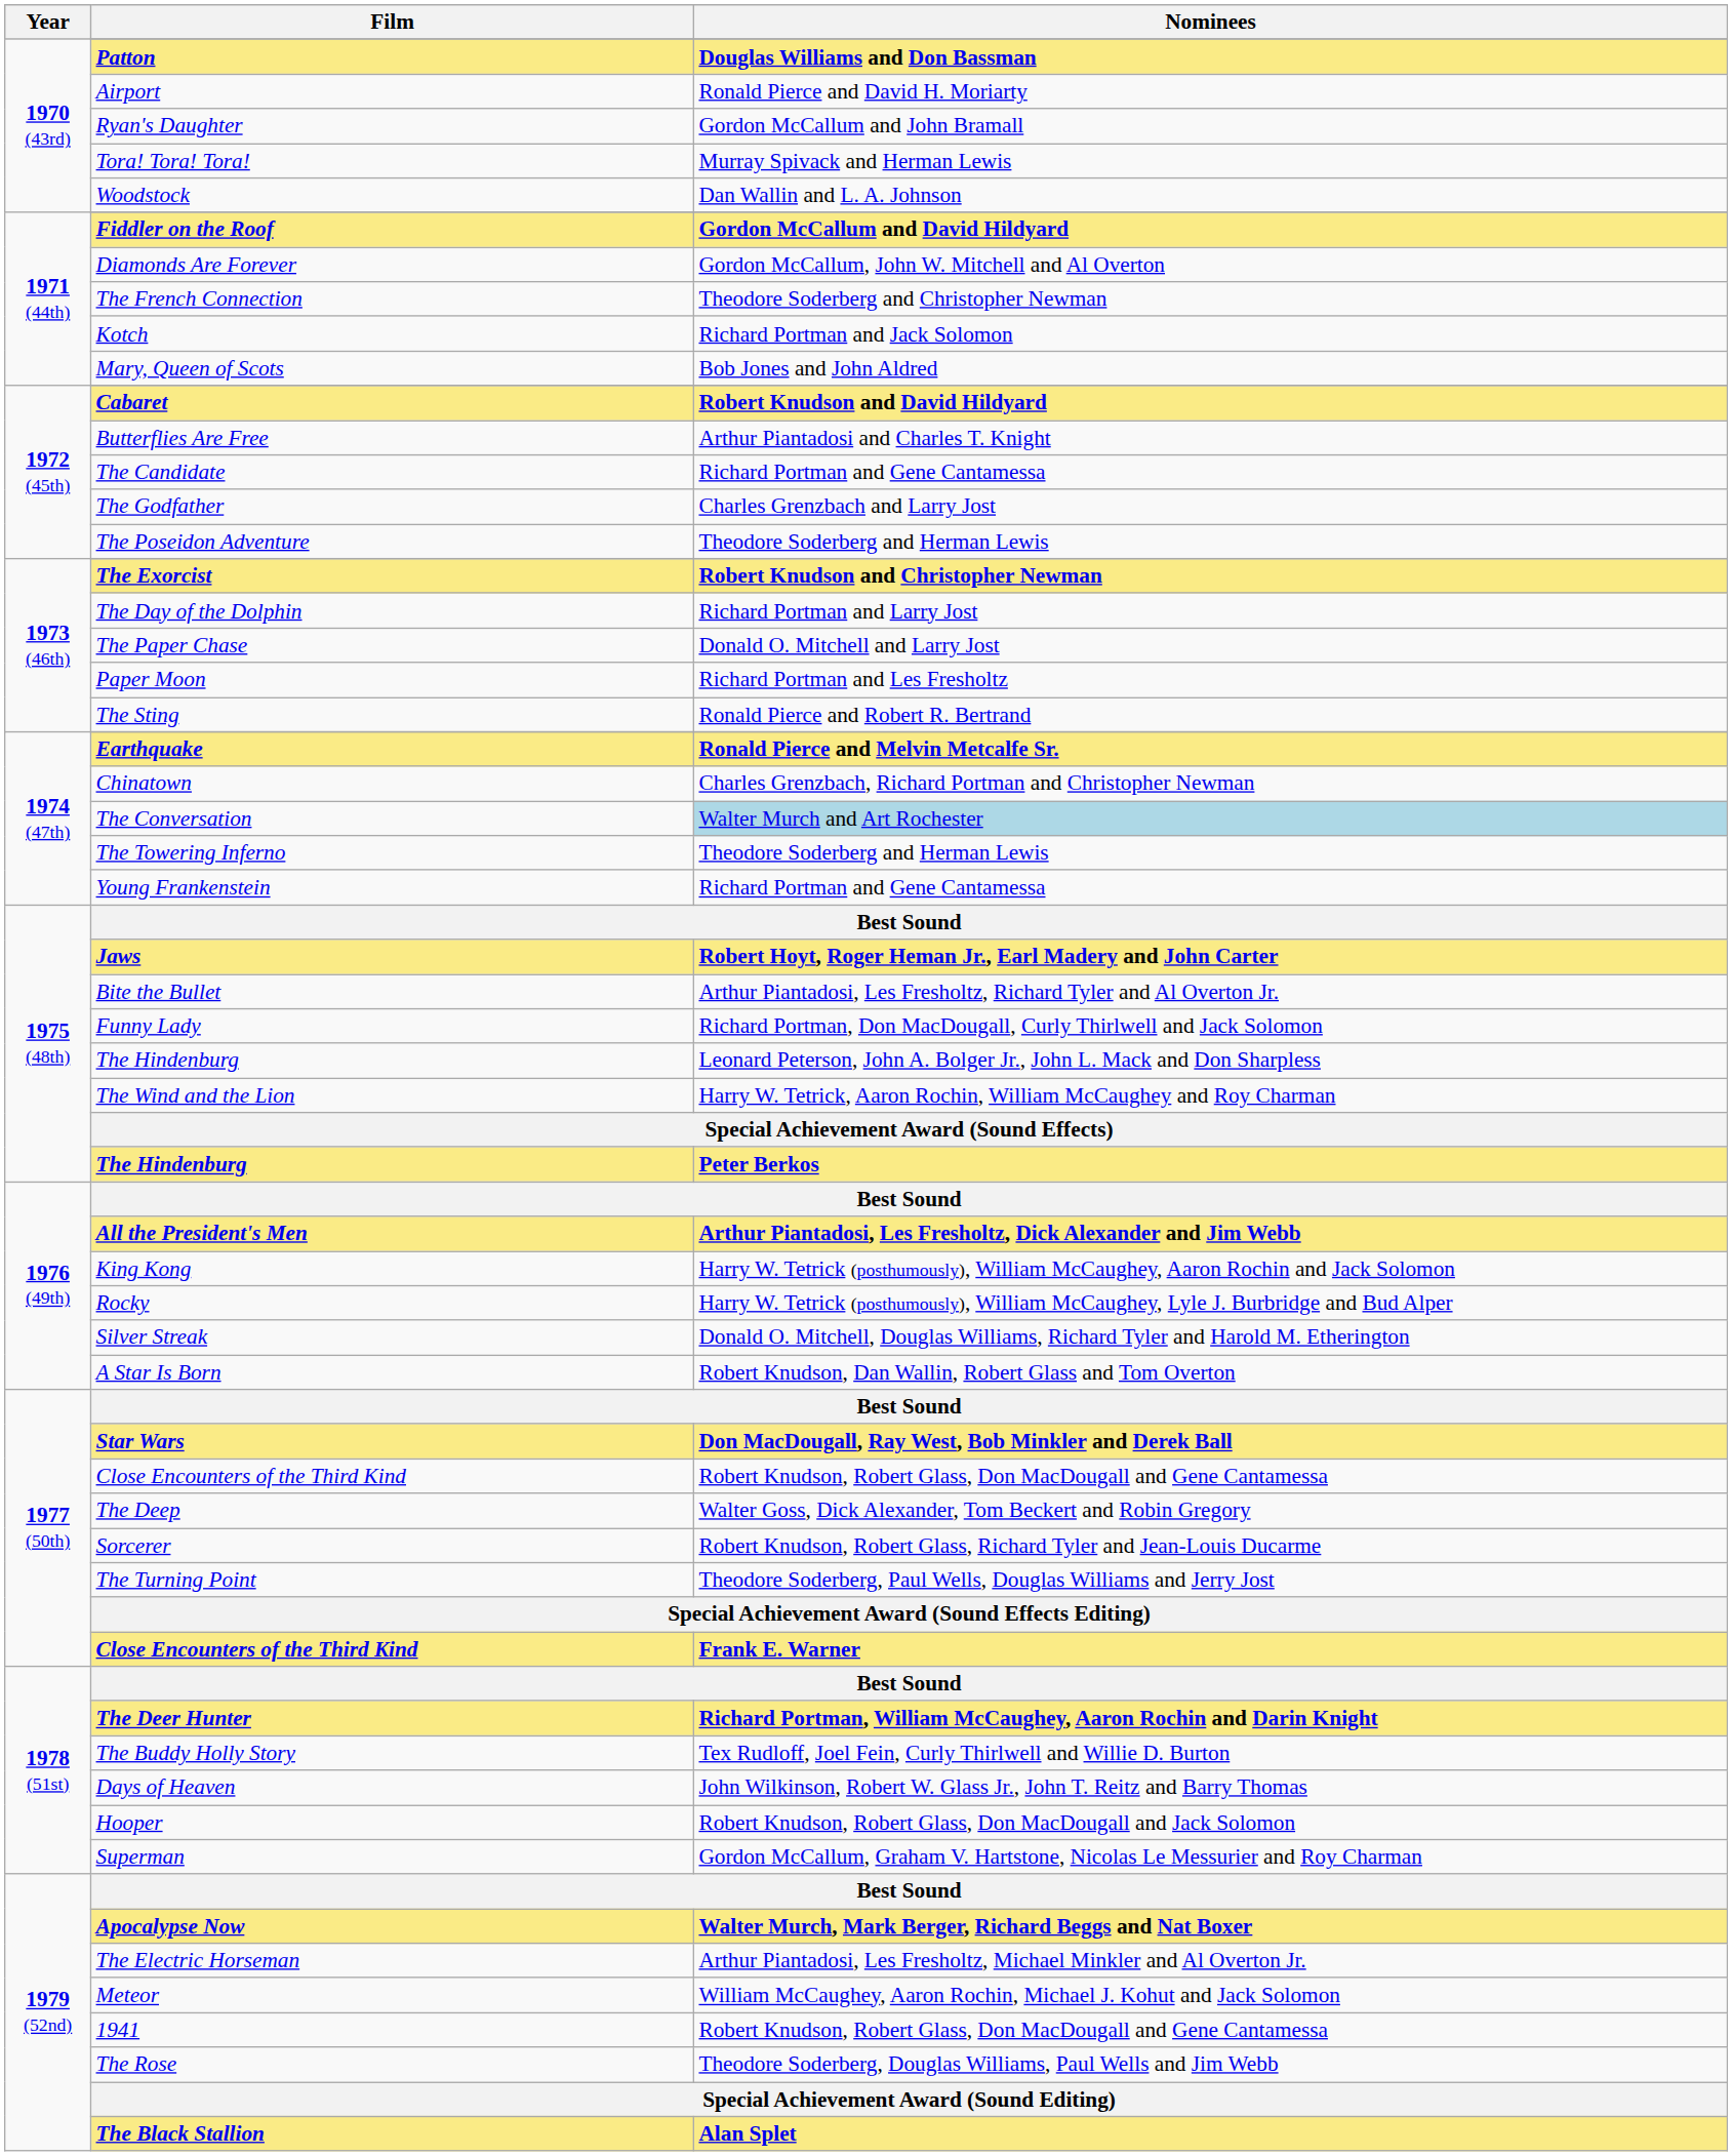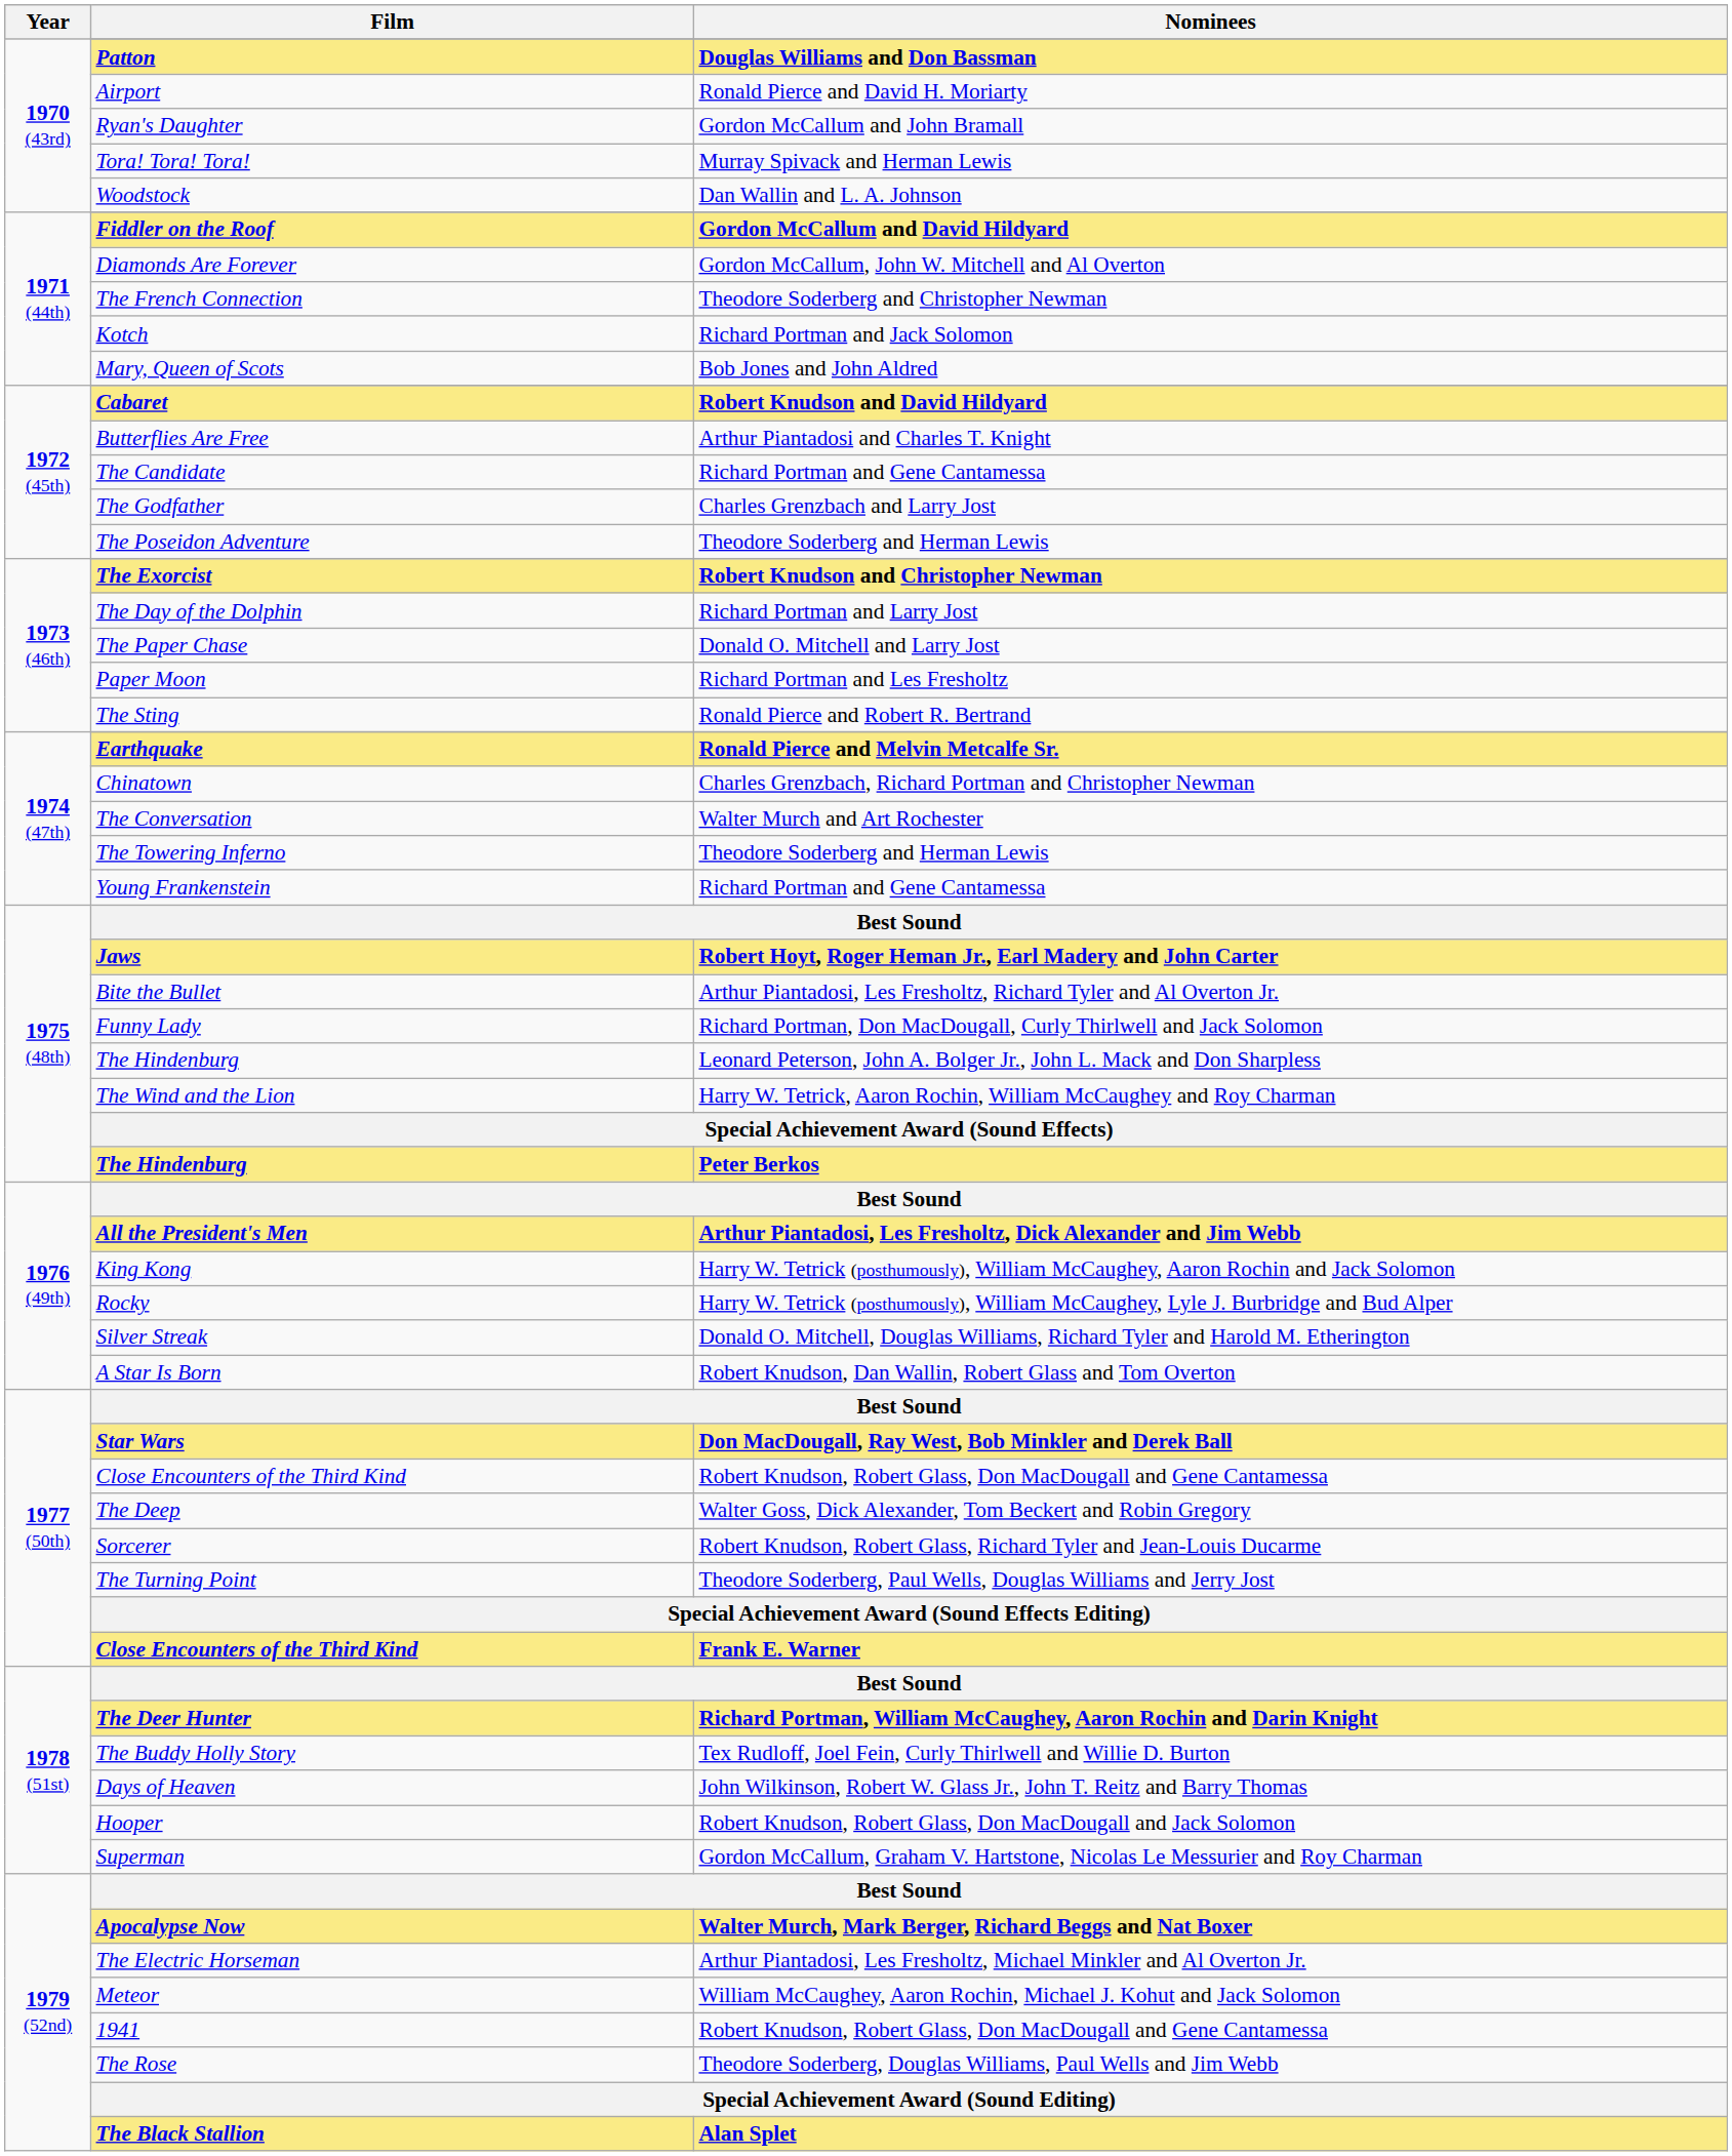The Conversation | Nominees: lightblue background -> no background
